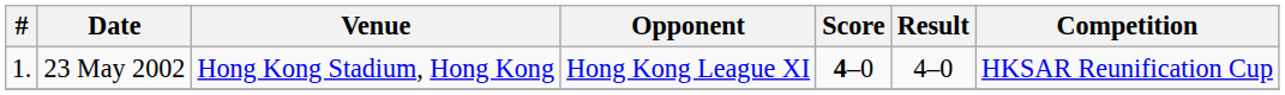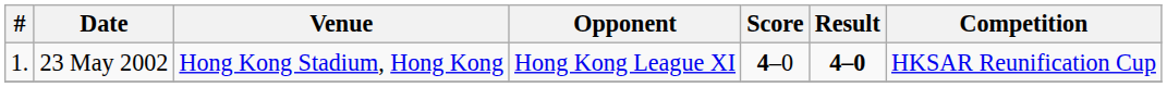23 May 2002 | Result: normal -> bold
